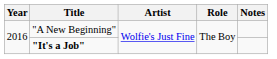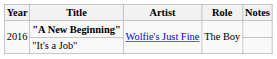"A New Beginning" | Title: normal -> bold
"It's a Job" | Title: bold -> normal
